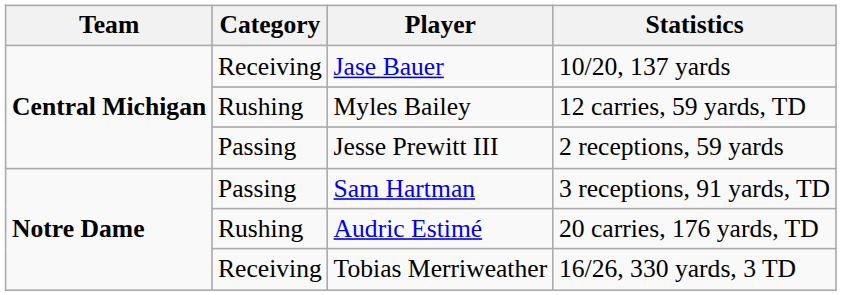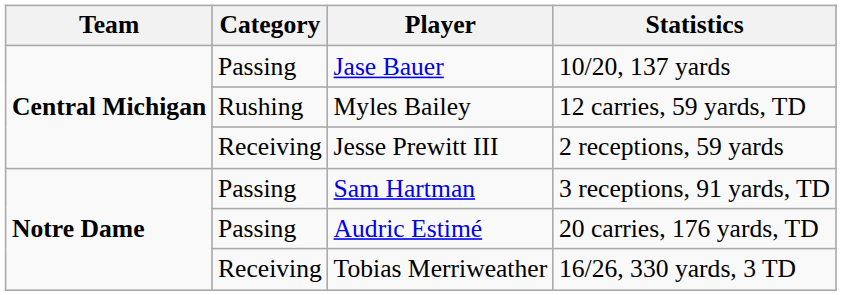Jase Bauer | Category: Receiving -> Passing
Jesse Prewitt III | Category: Passing -> Receiving
Audric Estimé | Category: Rushing -> Passing
